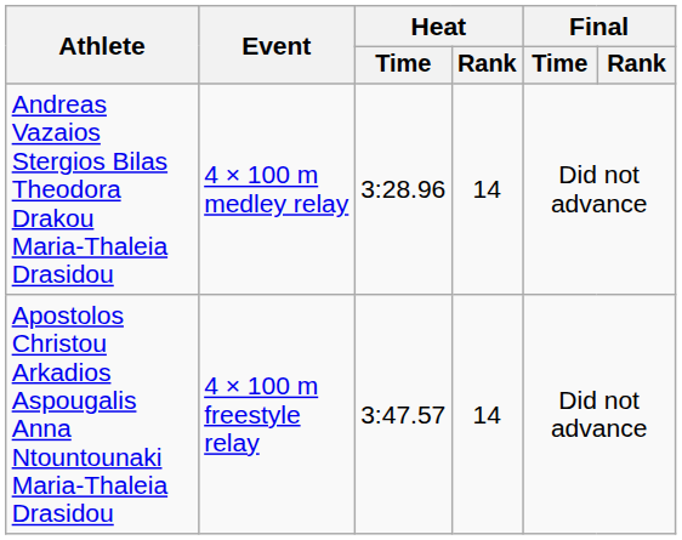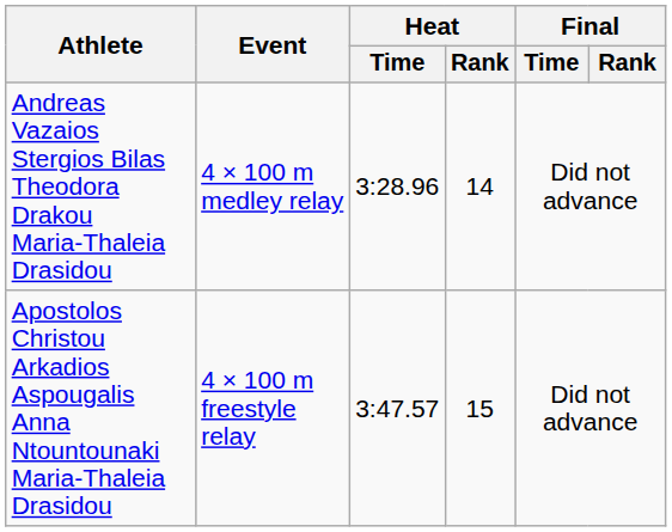row 4 | Heat / Rank: 14 -> 15
